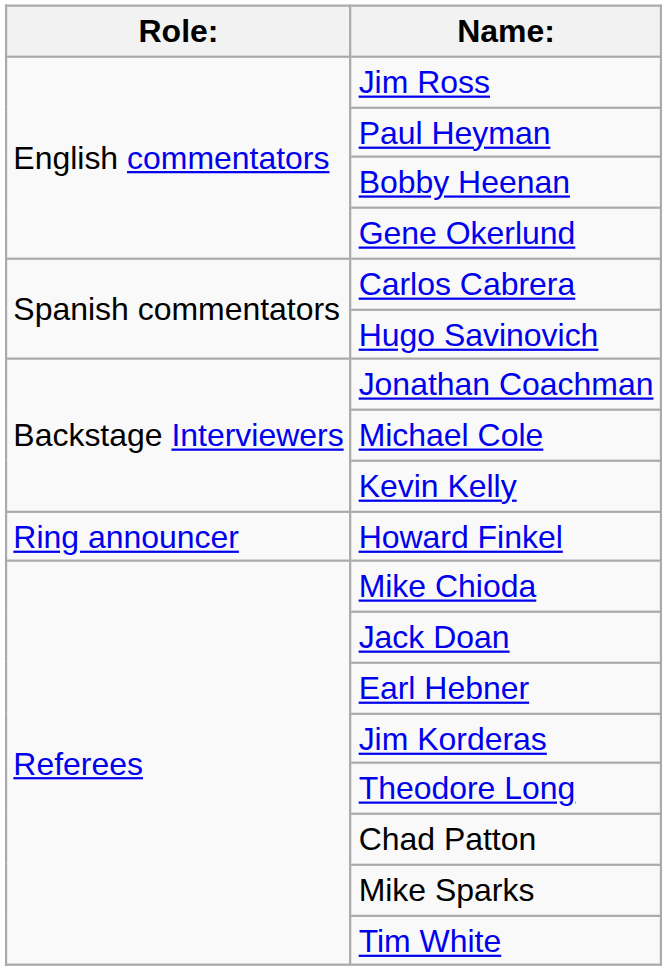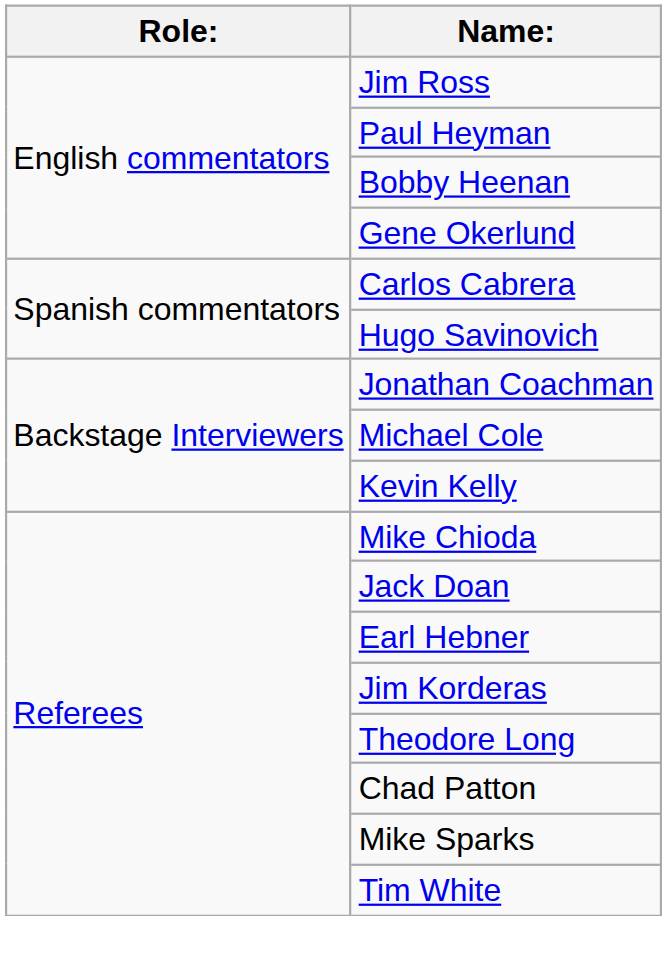- row: Ring announcer | Howard Finkel
